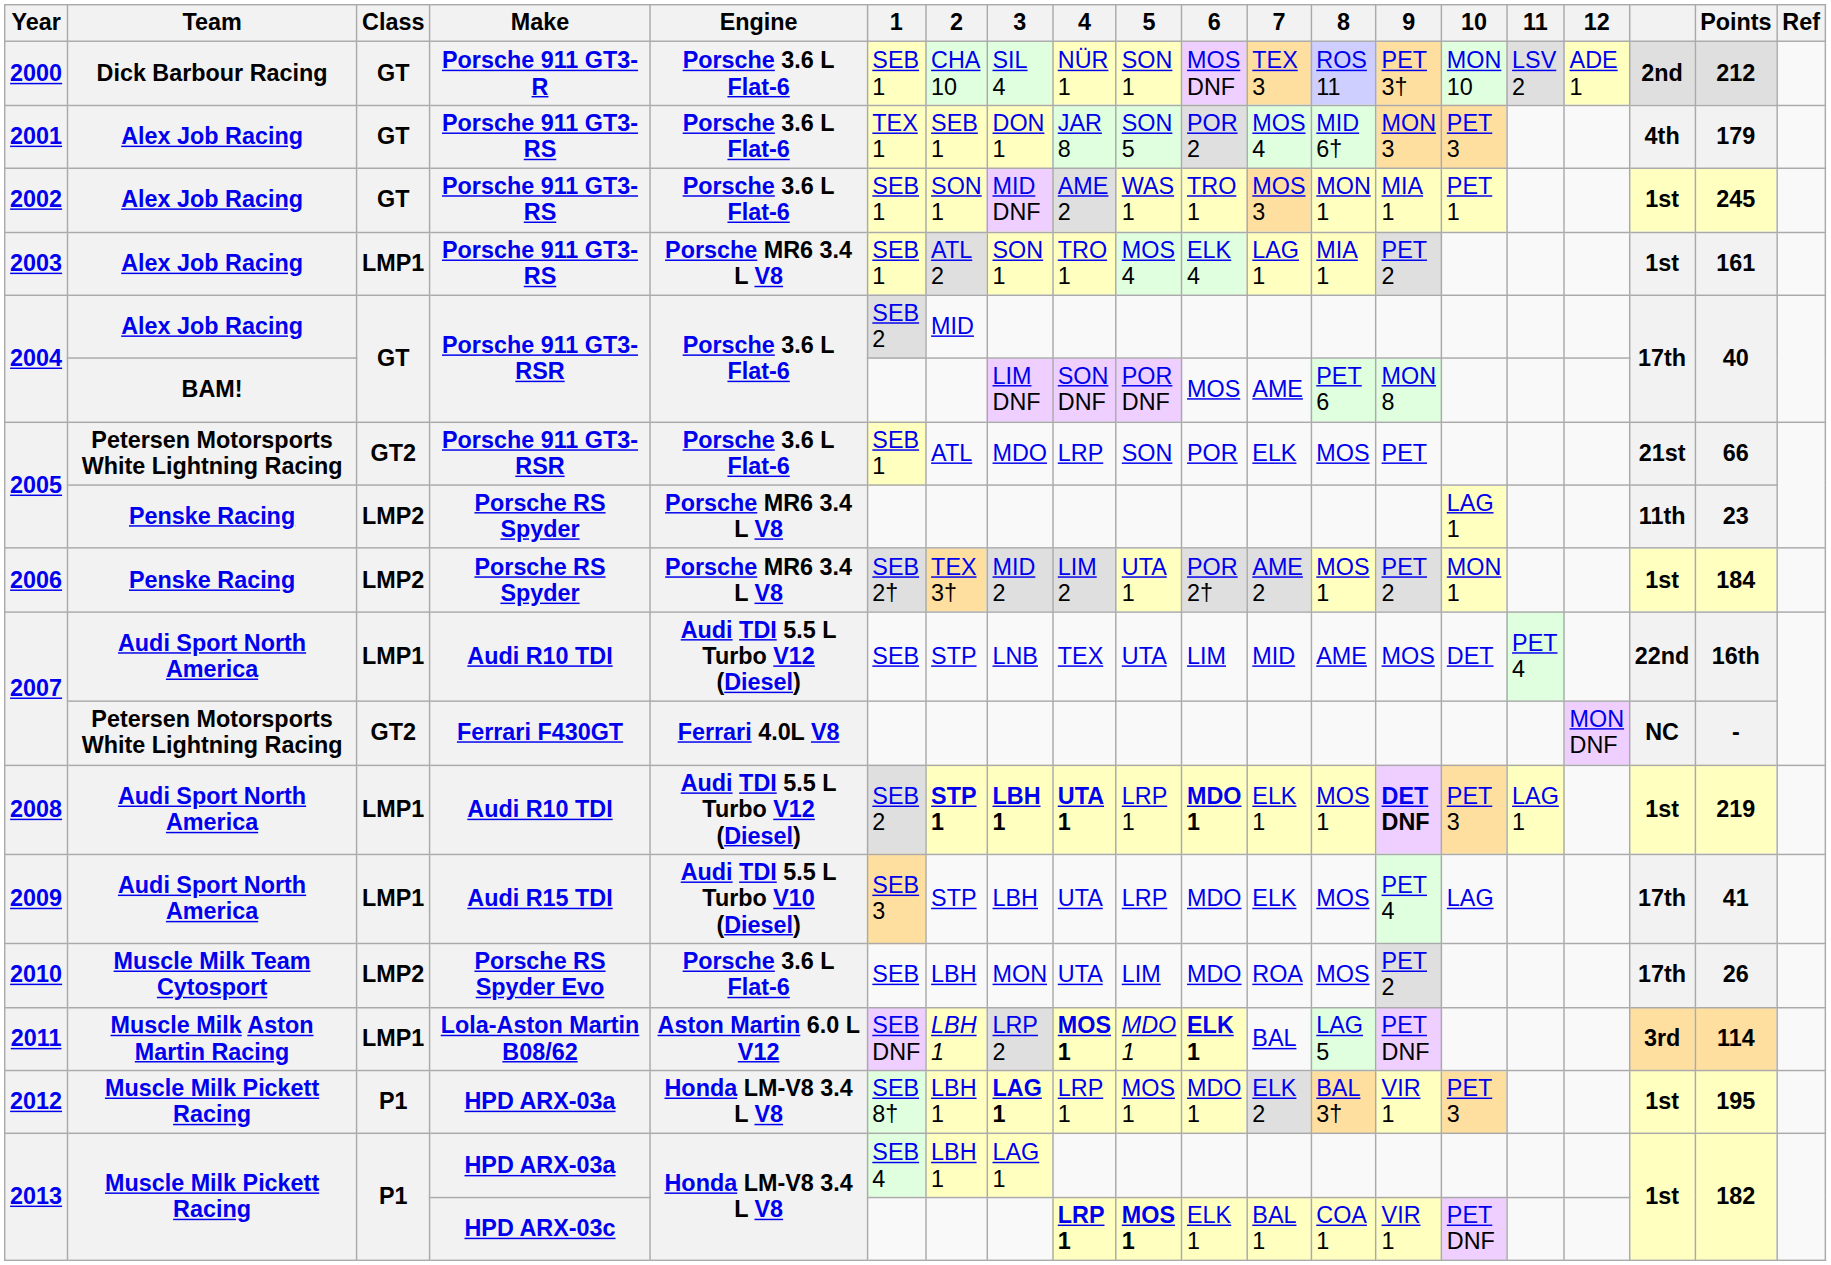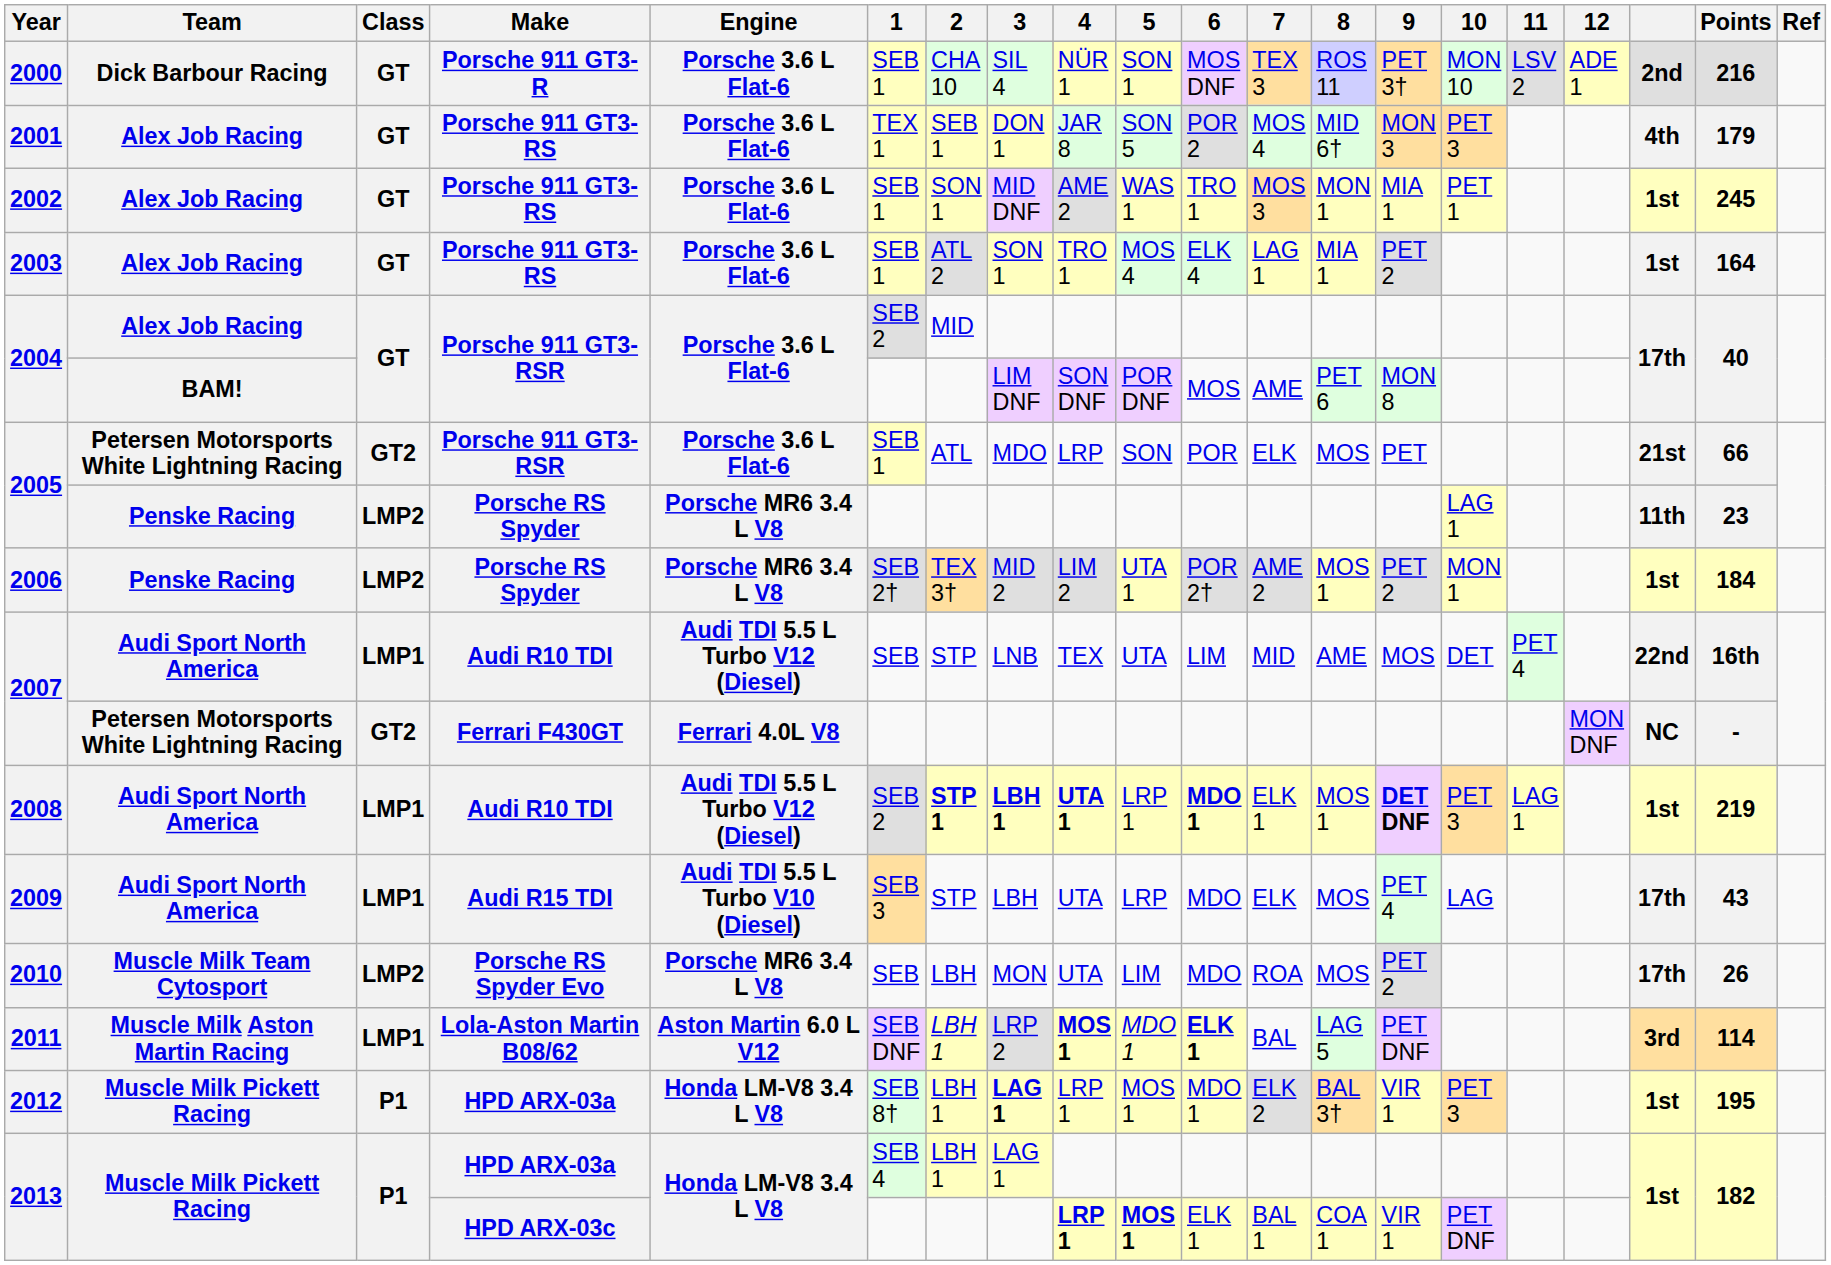2000 | Points: 212 -> 216
2003 | Class: LMP1 -> GT
2003 | Engine: Porsche MR6 3.4 L V8 -> Porsche 3.6 L Flat-6
2003 | Points: 161 -> 164
2009 | Points: 41 -> 43
2010 | Engine: Porsche 3.6 L Flat-6 -> Porsche MR6 3.4 L V8
